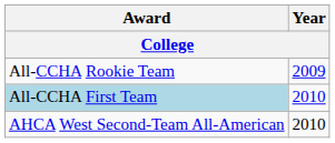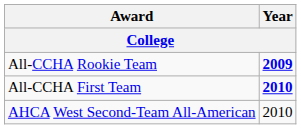row 3 | Year: normal -> bold
row 4 | Award: lightblue background -> no background
row 4 | Year: normal -> bold
